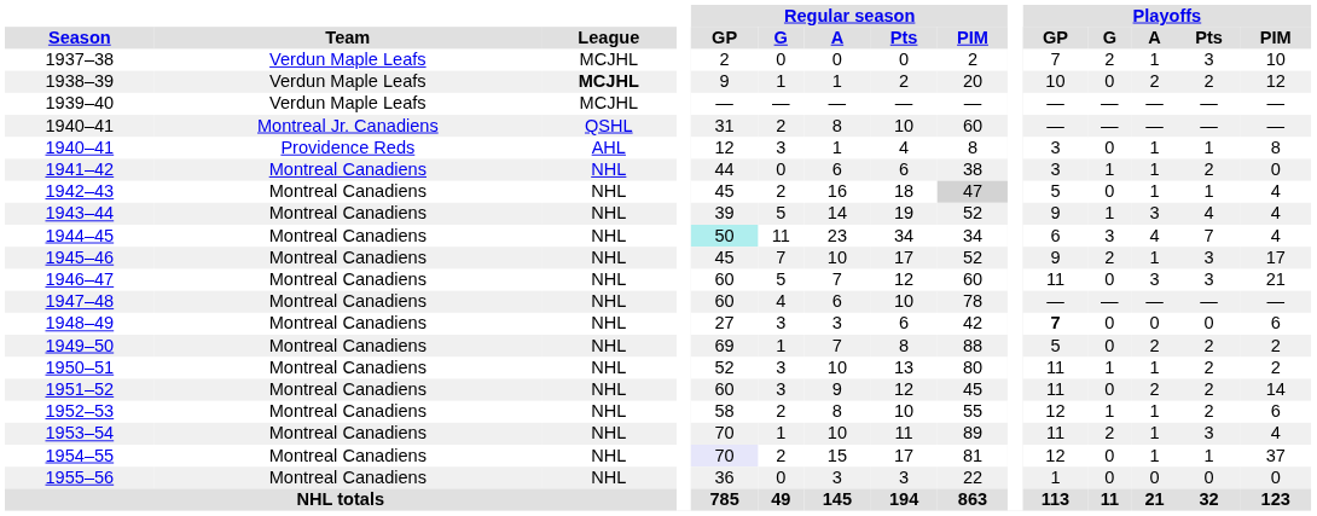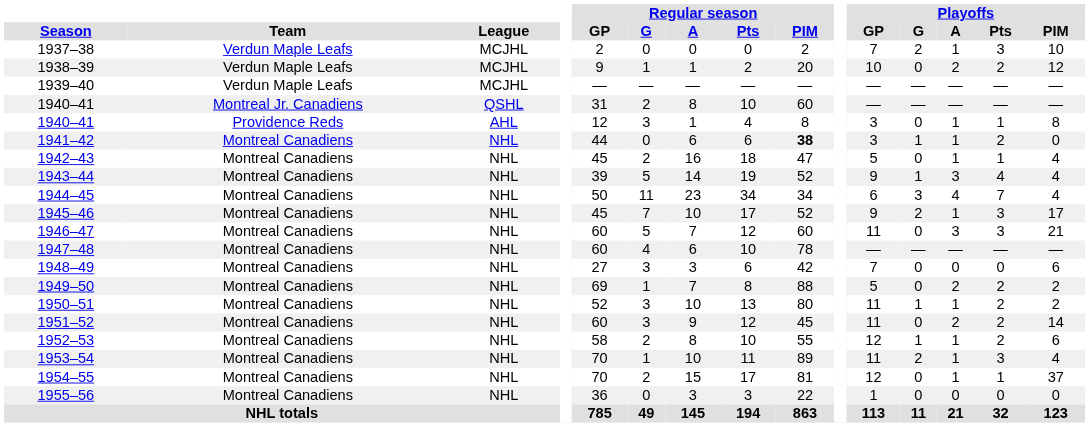1938–39 | League: bold -> normal
1941–42 | Regular season / PIM: normal -> bold
1942–43 | Regular season / PIM: lightgrey background -> no background
1944–45 | Regular season / GP: paleturquoise background -> no background
1948–49 | Playoffs / GP: bold -> normal
1954–55 | Regular season / GP: lavender background -> no background
